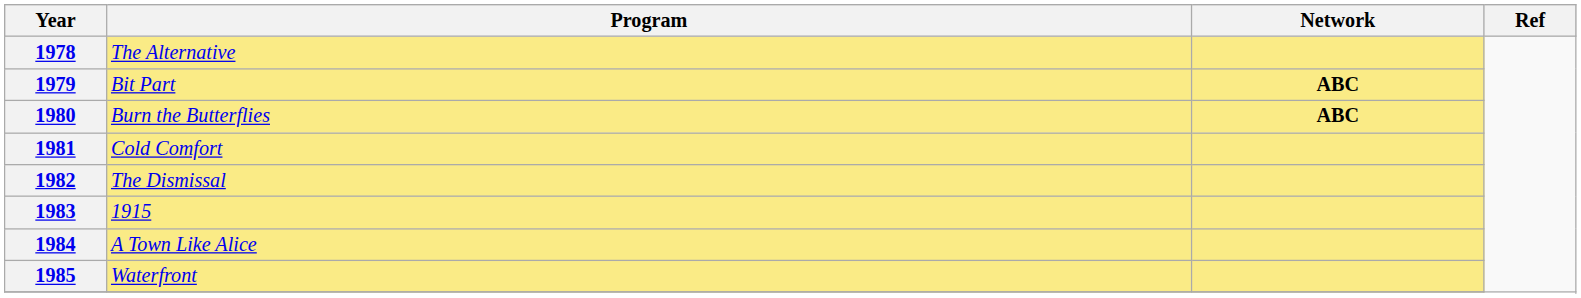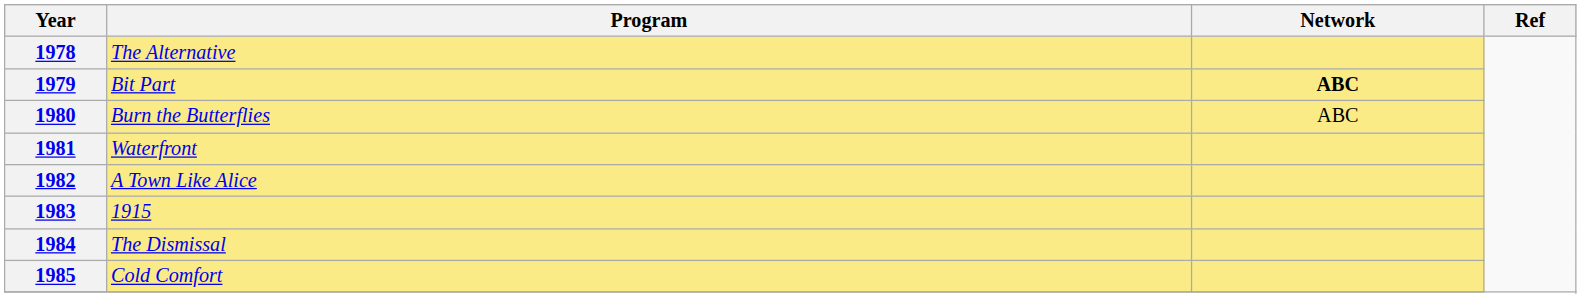1980 | Network: bold -> normal
1981 | Program: Cold Comfort -> Waterfront
1982 | Program: The Dismissal -> A Town Like Alice
1984 | Program: A Town Like Alice -> The Dismissal
1985 | Program: Waterfront -> Cold Comfort
